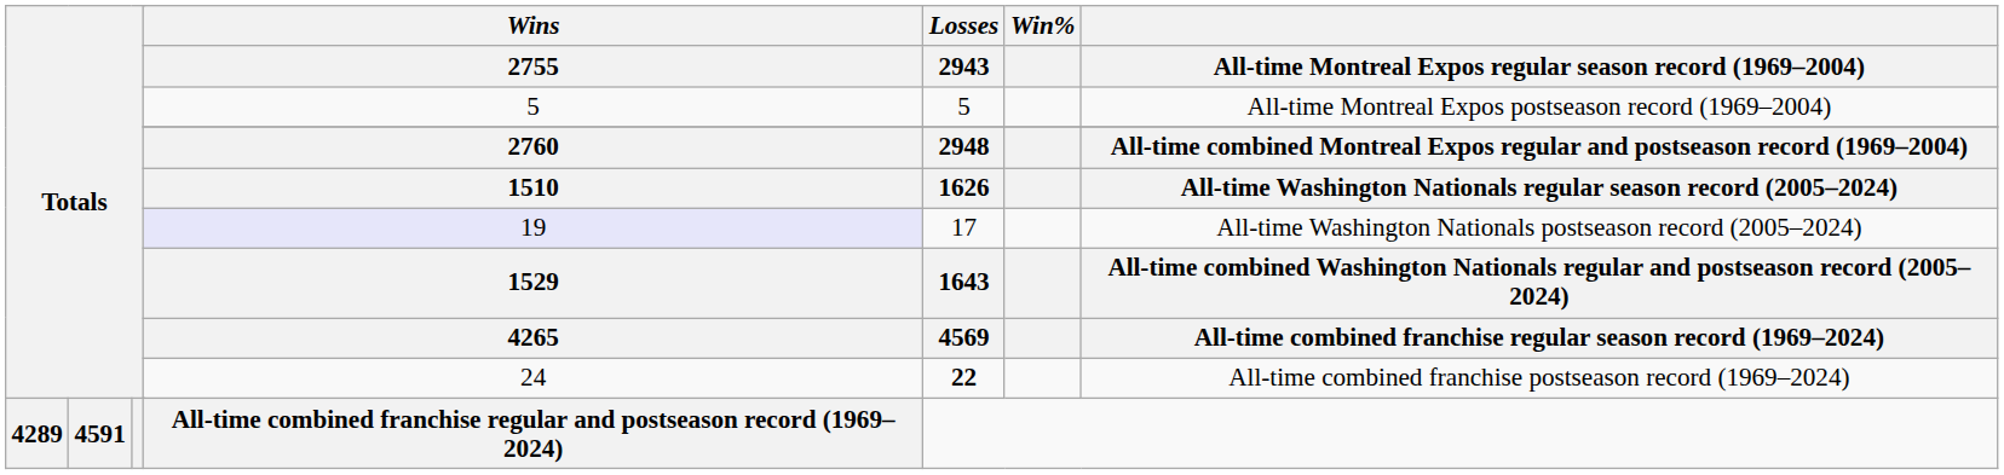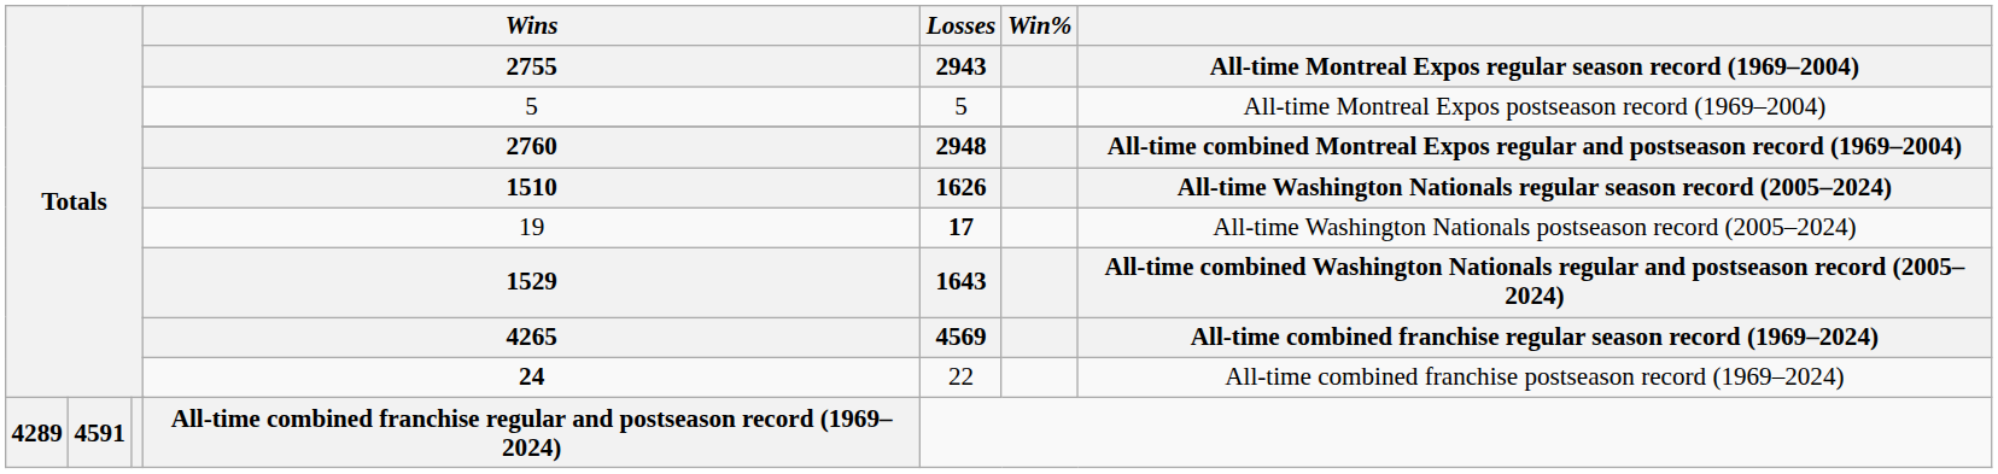row 6 | Wins / 2755: lavender background -> no background
row 6 | Losses / 2943: normal -> bold
row 9 | Wins / 2755: normal -> bold
row 9 | Losses / 2943: bold -> normal
